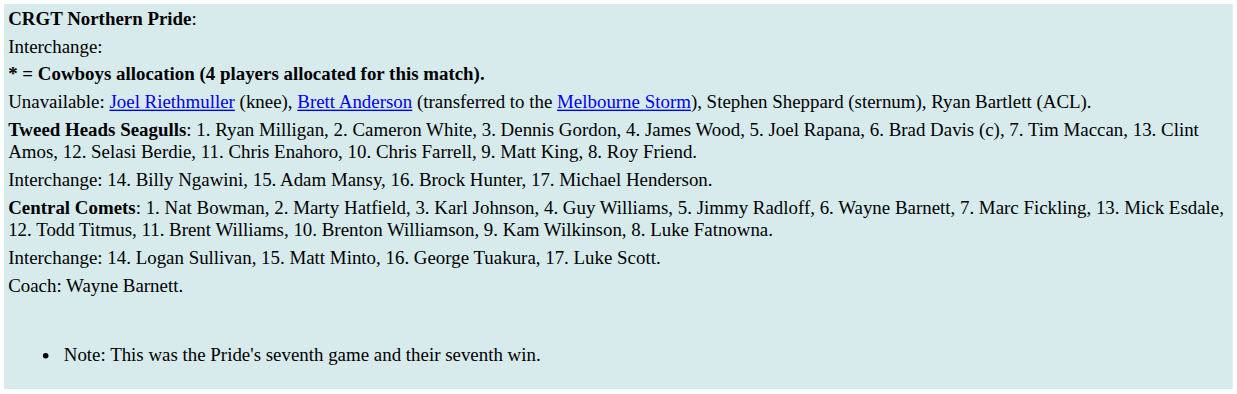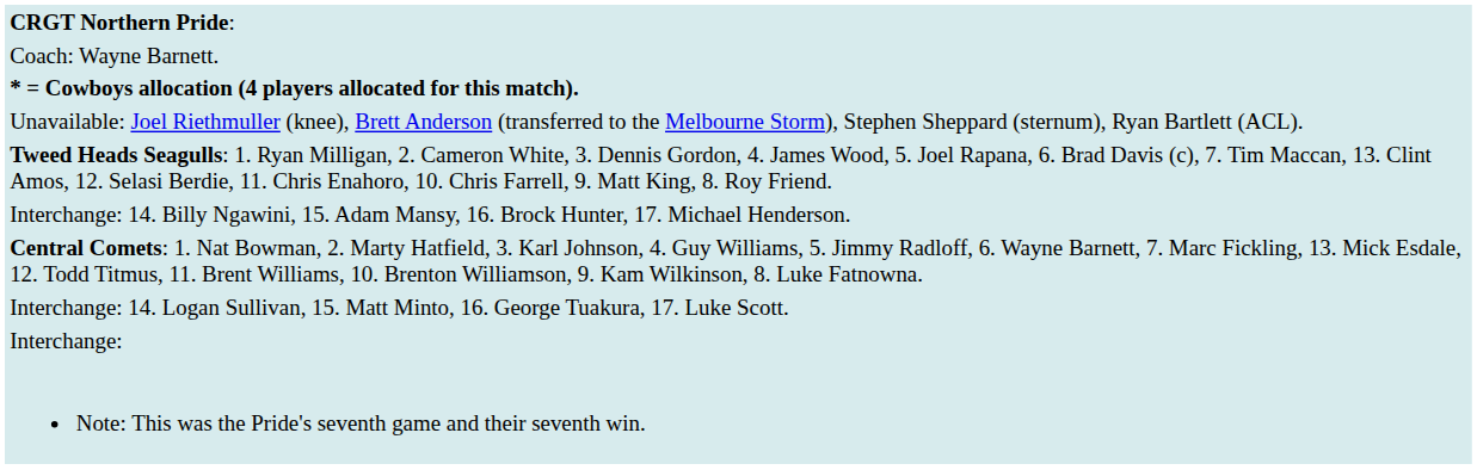row 2 | column 1: Interchange: -> Coach: Wayne Barnett.
row 9 | column 1: Coach: Wayne Barnett. -> Interchange:
